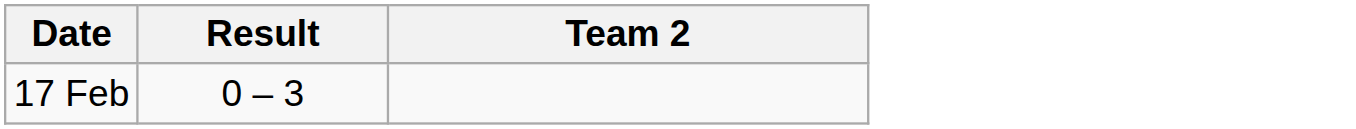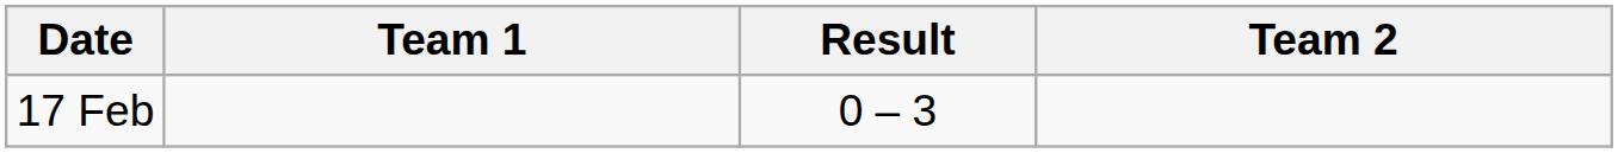+ column: Team 1
